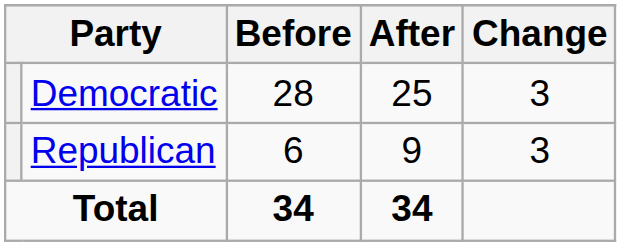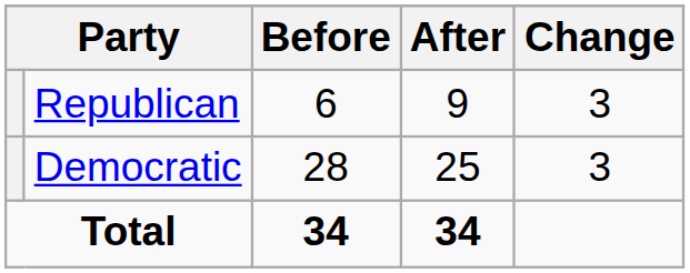rows swapped: Democratic <-> Republican
